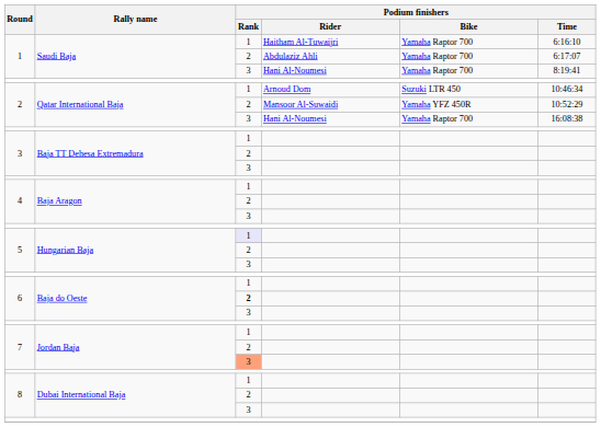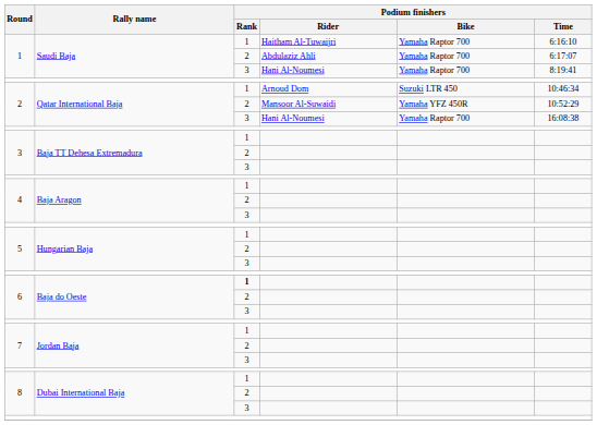5 / 1 | Podium finishers / Rank: lavender background -> no background
6 / 1 | Podium finishers / Rank: normal -> bold
6 / 2 | Podium finishers / Rank: bold -> normal
7 / 3 | Podium finishers / Rank: lightsalmon background -> no background
